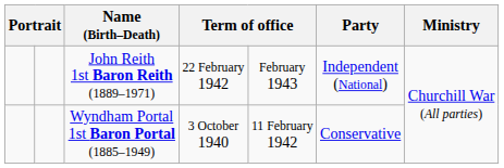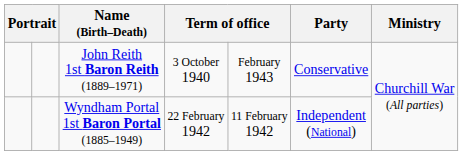John Reith 1st Baron Reith (1889–1971) | column 4: 22 February 1942 -> 3 October 1940
John Reith 1st Baron Reith (1889–1971) | Party: Independent (National) -> Conservative
Wyndham Portal 1st Baron Portal (1885–1949) | column 4: 3 October 1940 -> 22 February 1942
Wyndham Portal 1st Baron Portal (1885–1949) | Party: Conservative -> Independent (National)
